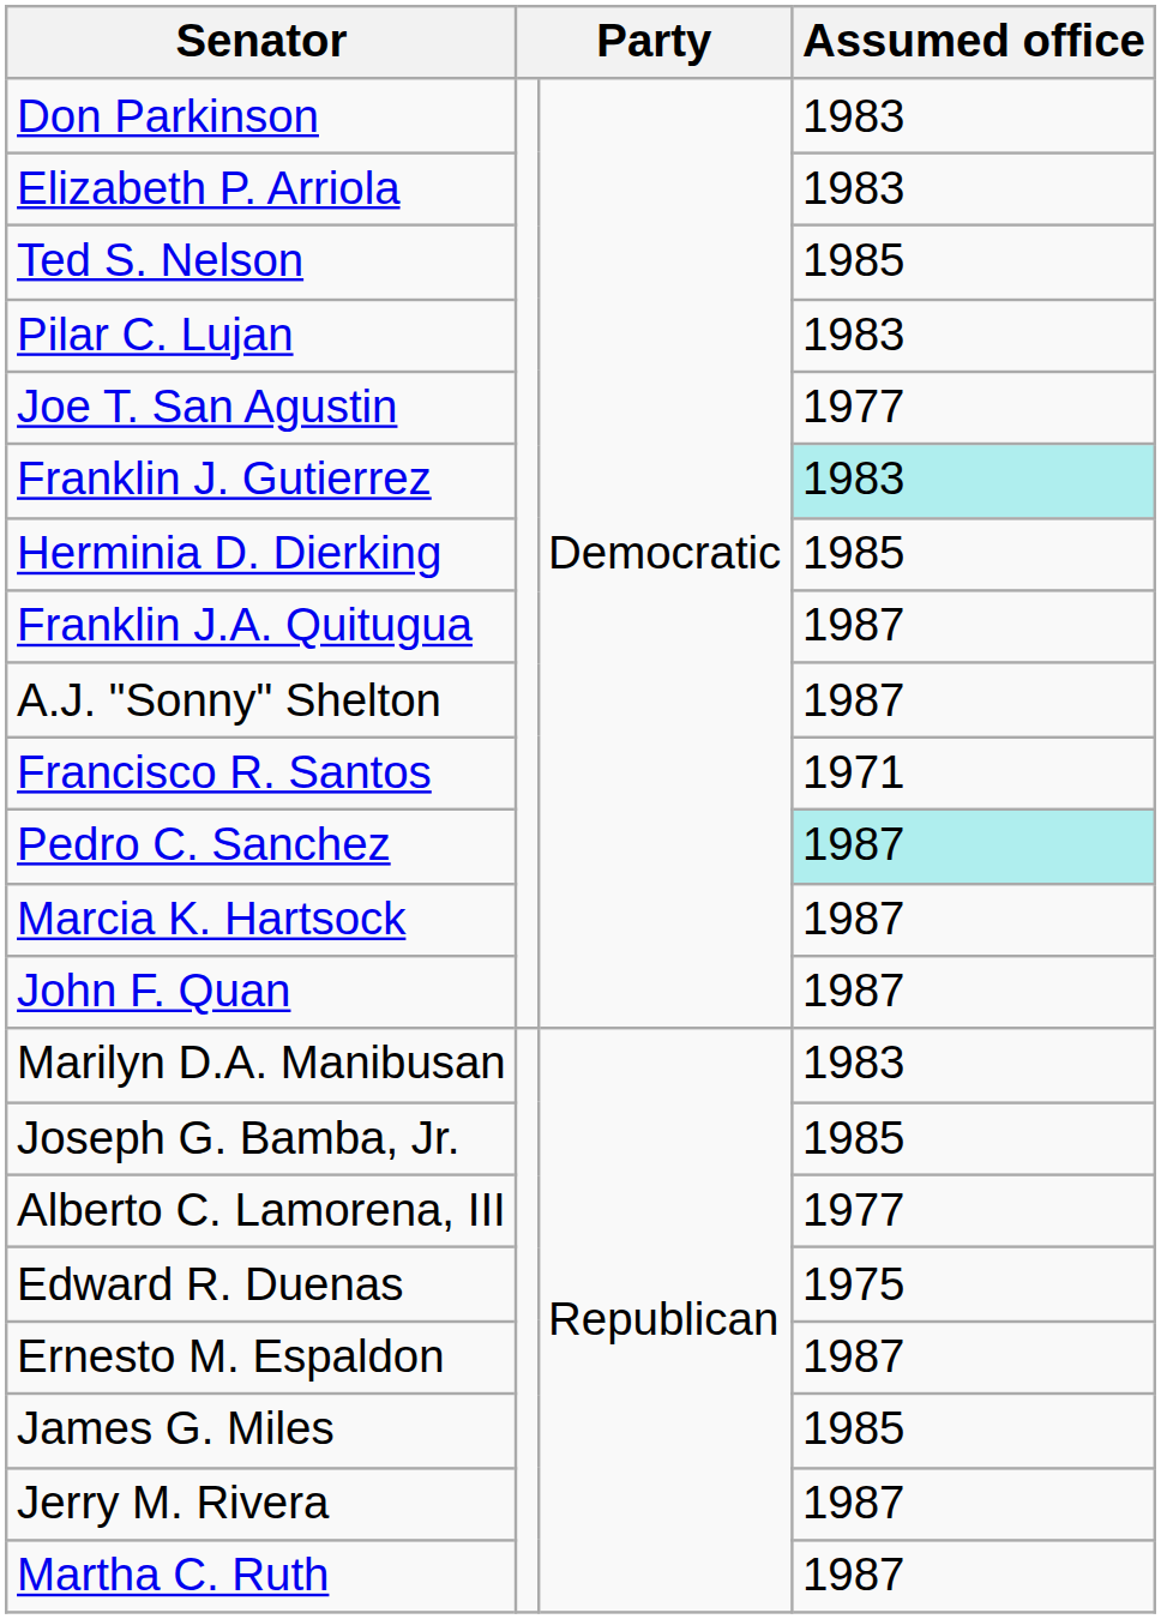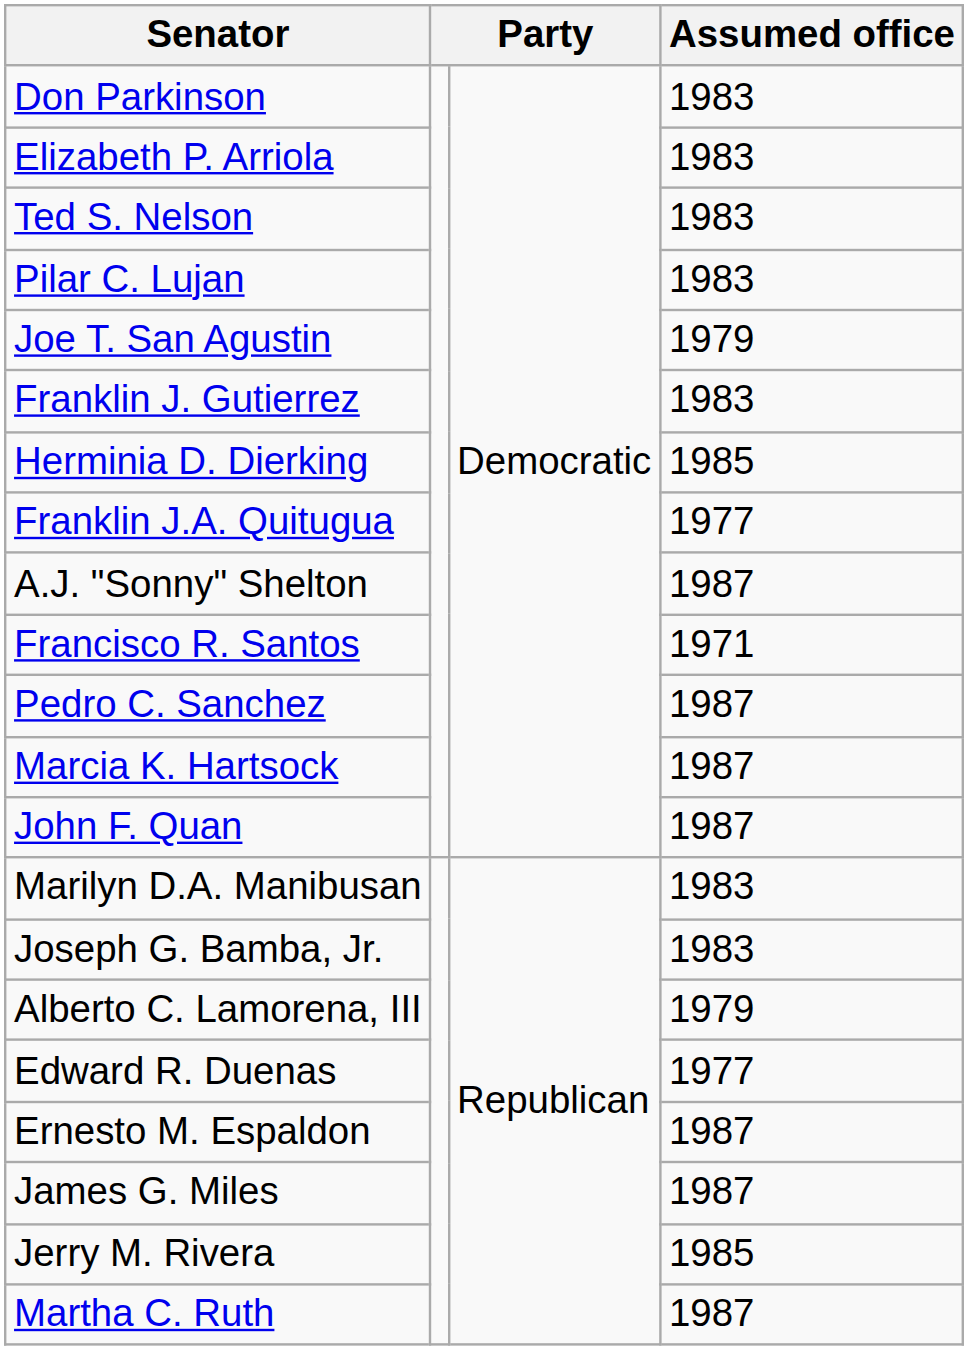Ted S. Nelson | Assumed office: 1985 -> 1983
Joe T. San Agustin | Assumed office: 1977 -> 1979
Franklin J. Gutierrez | Assumed office: paleturquoise background -> no background
Franklin J.A. Quitugua | Assumed office: 1987 -> 1977
Pedro C. Sanchez | Assumed office: paleturquoise background -> no background
Joseph G. Bamba, Jr. | Assumed office: 1985 -> 1983
Alberto C. Lamorena, III | Assumed office: 1977 -> 1979
Edward R. Duenas | Assumed office: 1975 -> 1977
James G. Miles | Assumed office: 1985 -> 1987
Jerry M. Rivera | Assumed office: 1987 -> 1985
